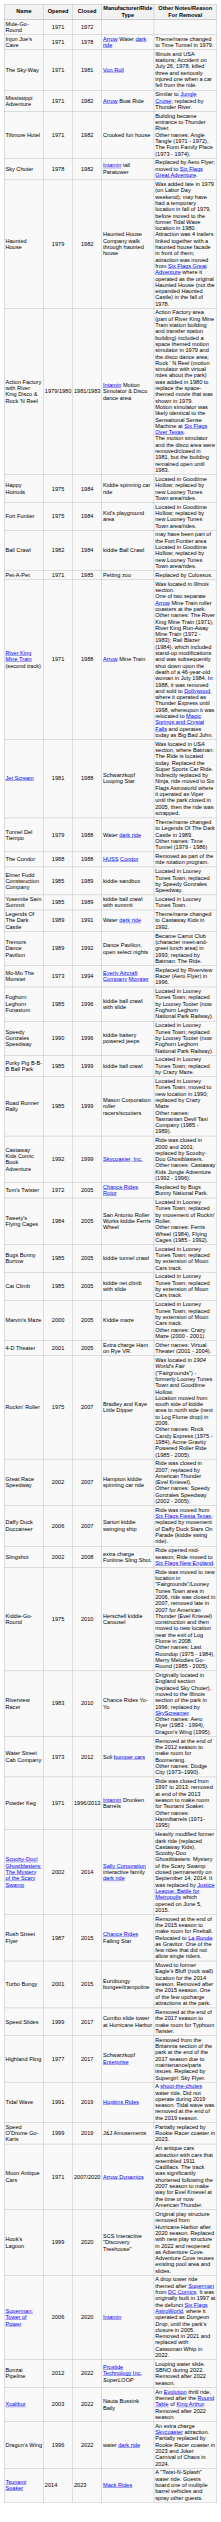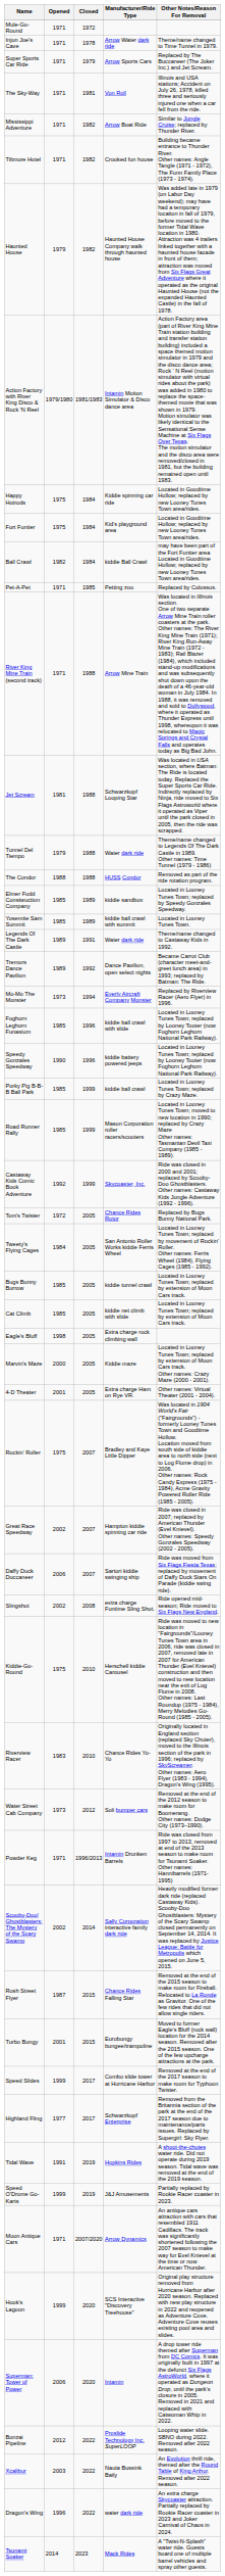+ row: Super Sports Car Ride | 1971 | 1979 | Arrow Sports Cars | Replaced by The Buccaneer (The Joker Inc.) and Jet Scream.
- row: Sky Chuter | 1978 | 1982 | Intamin tall Paratower | Replaced by Aero Flyer; moved to Six Flags Great Adventure.
+ row: Eagle's Bluff | 1998 | 2005 | Extra charge rock climbing wall
